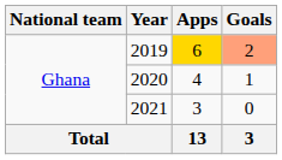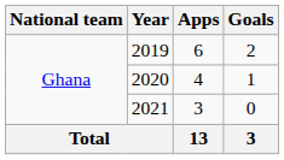2019 | Apps: gold background -> no background
2019 | Goals: lightsalmon background -> no background
